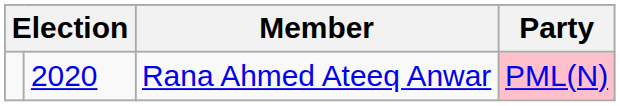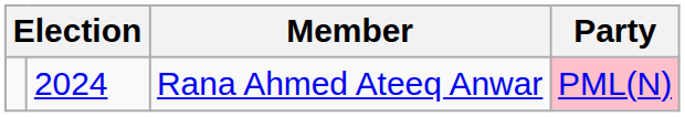Rana Ahmed Ateeq Anwar | column 2: 2020 -> 2024
